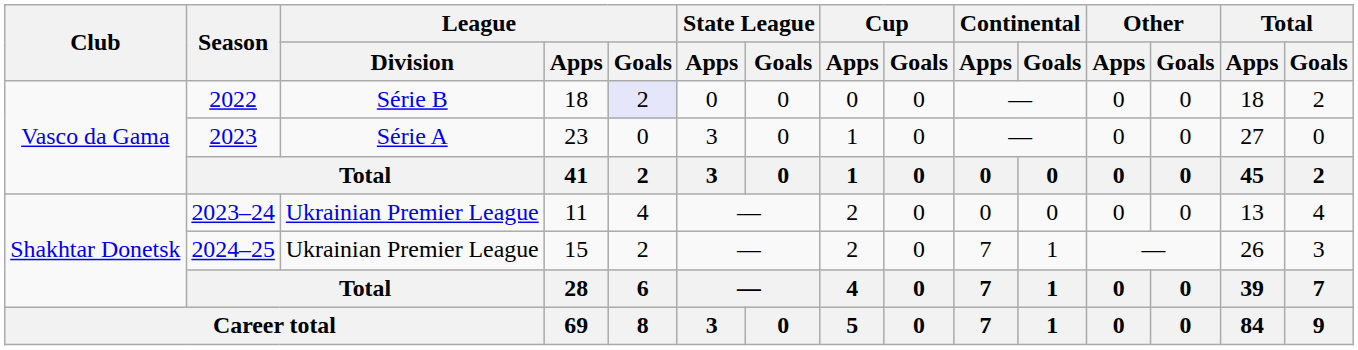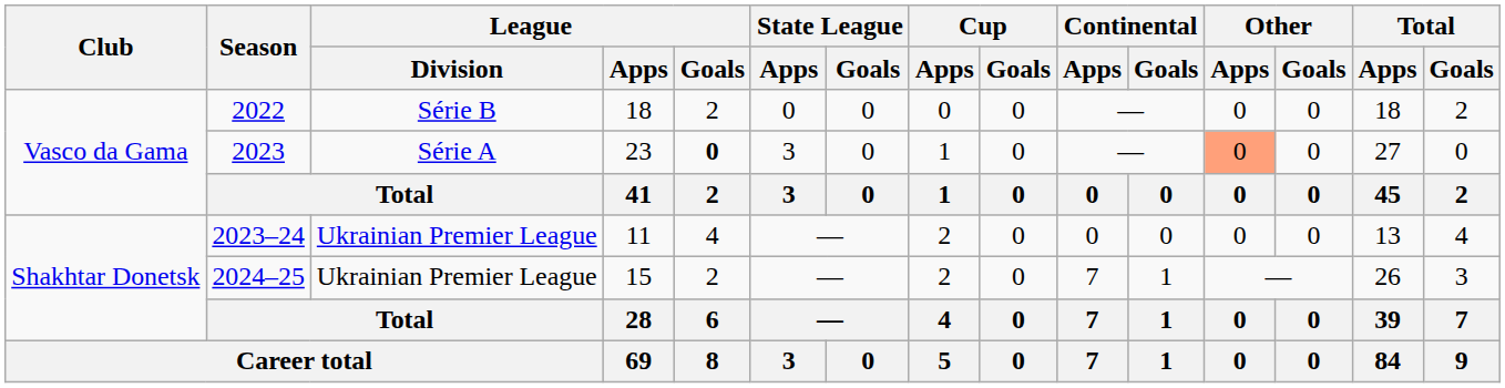2022 | League / Goals: lavender background -> no background
2023 | League / Goals: normal -> bold
2023 | Other / Apps: no background -> lightsalmon background
